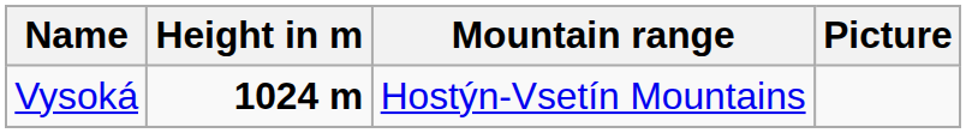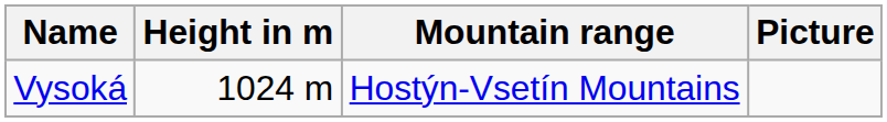Vysoká | Height in m: bold -> normal
